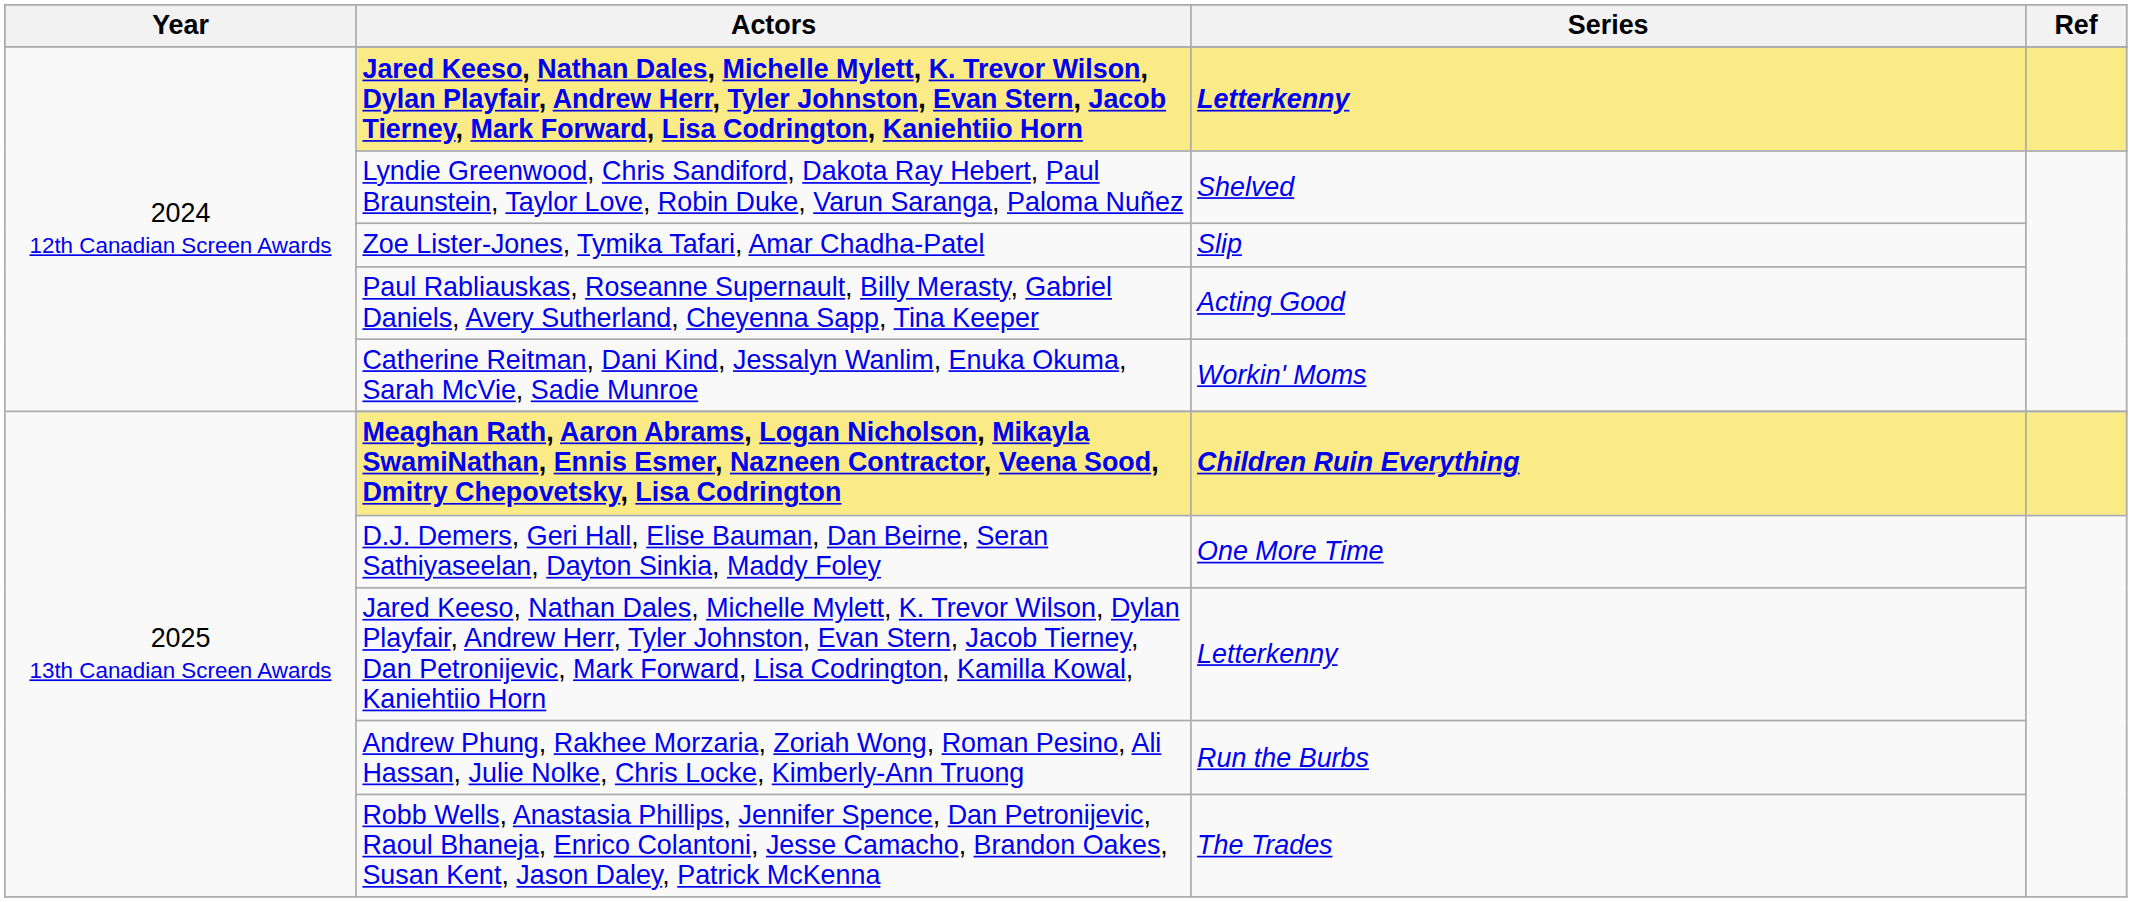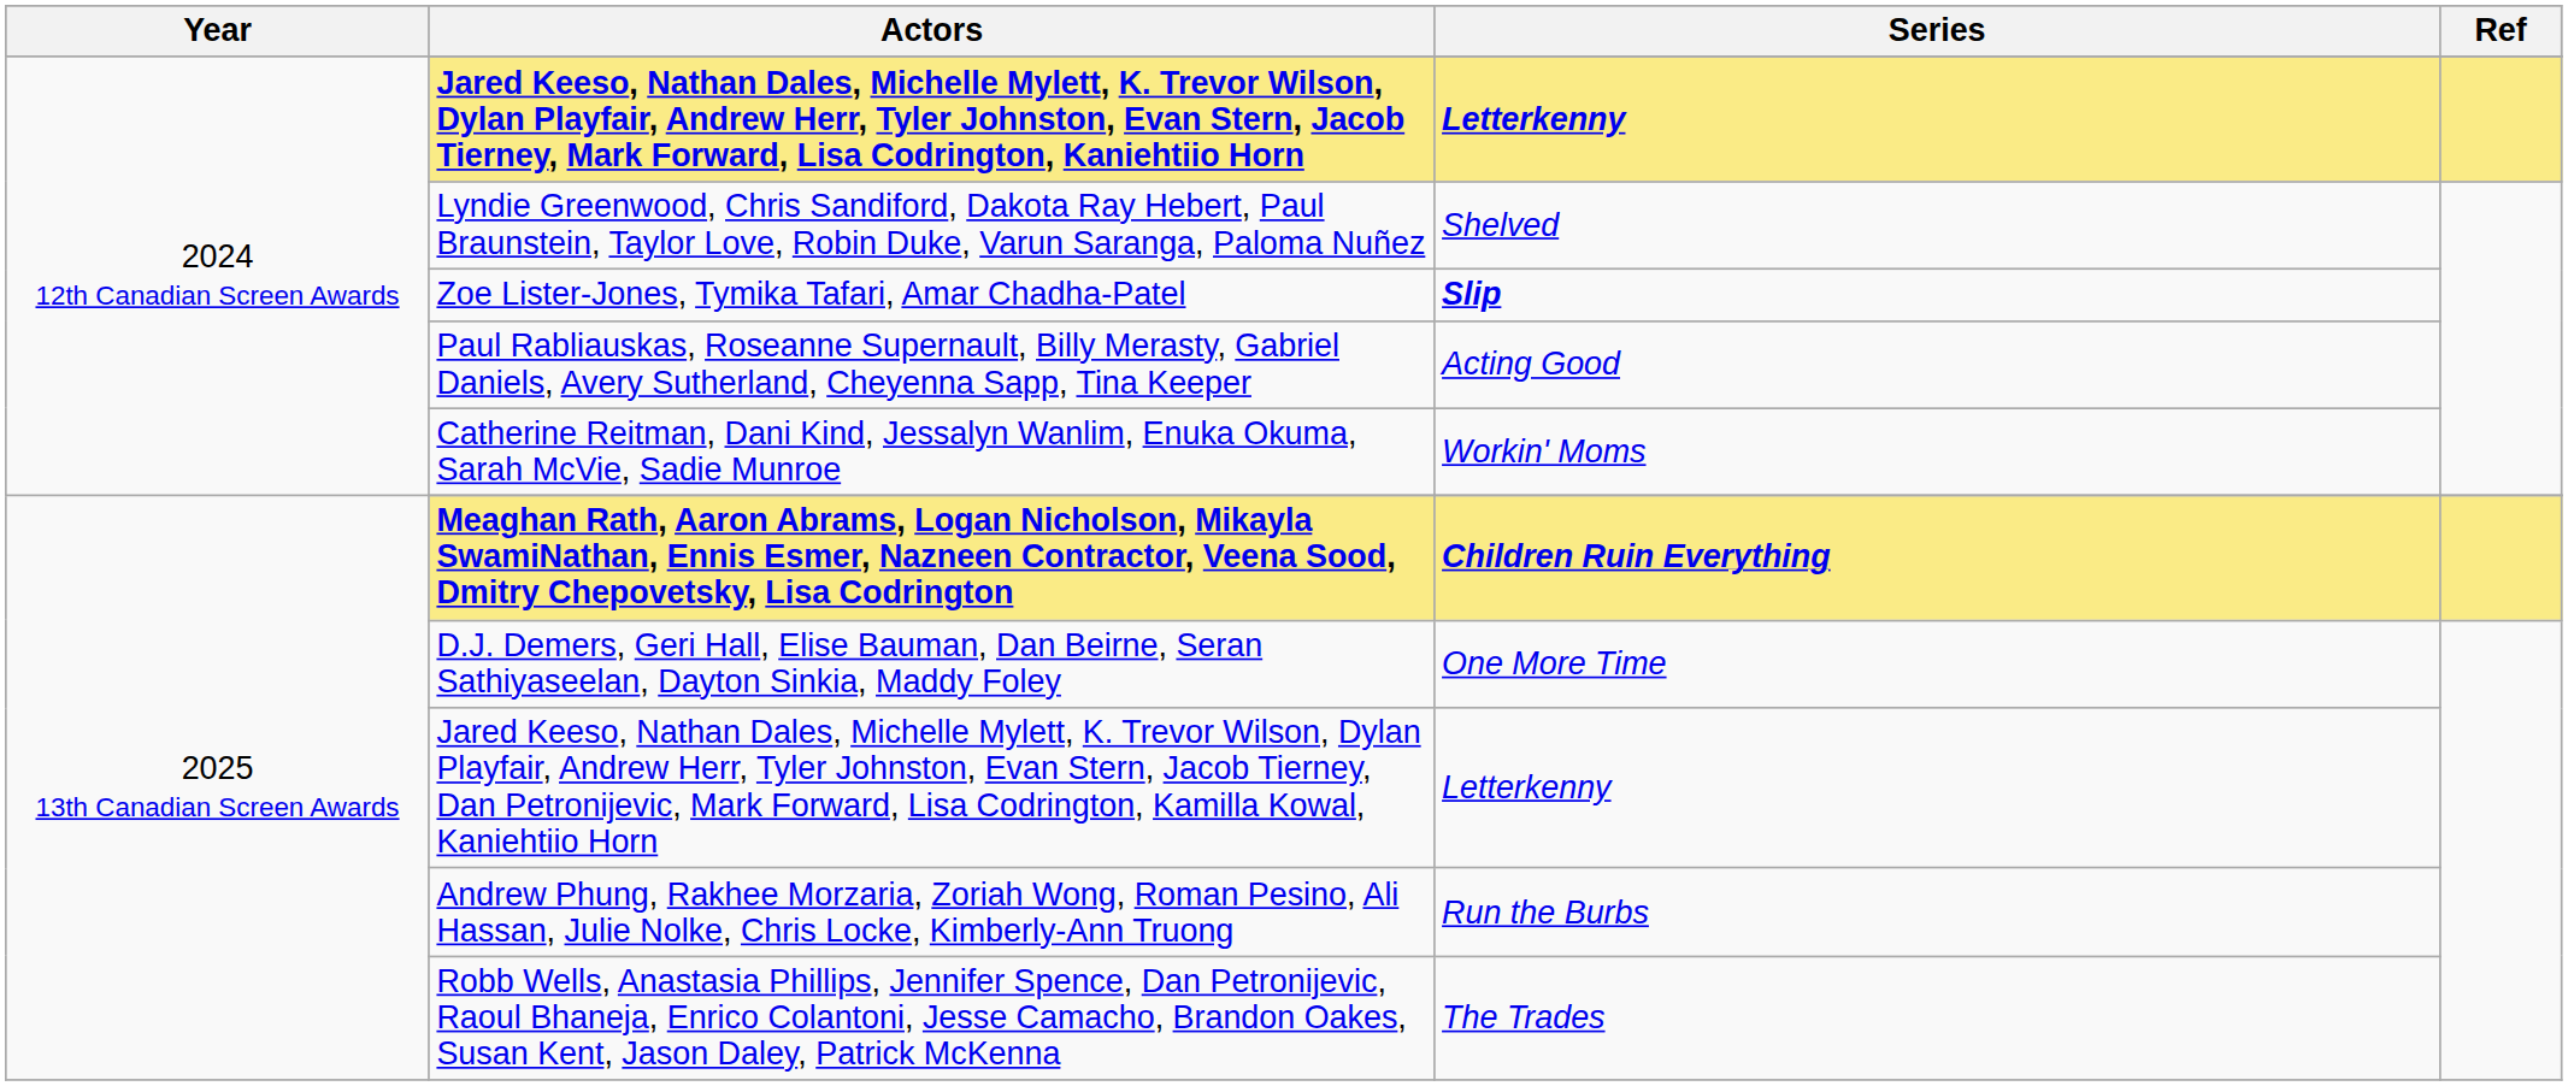Zoe Lister-Jones, Tymika Tafari, Amar Chadha-Patel | Series: normal -> bold
